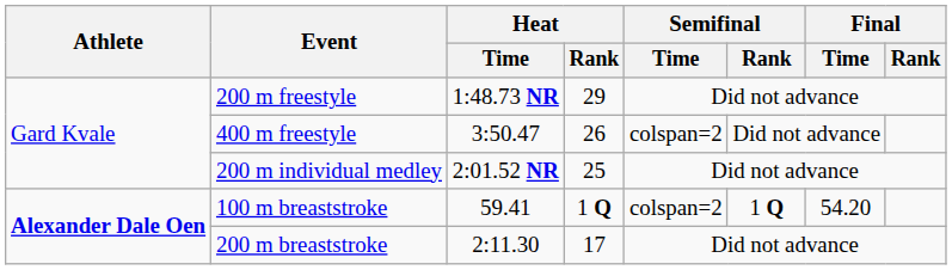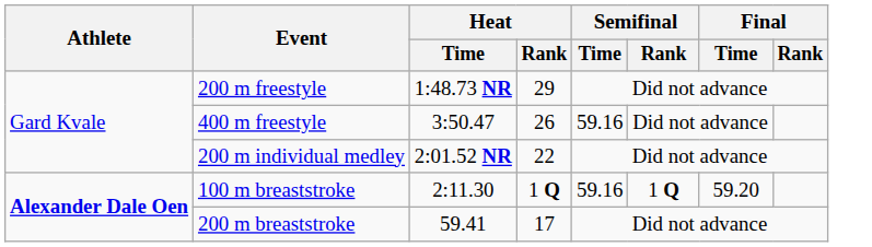400 m freestyle | Semifinal / Time: colspan=2 -> 59.16
200 m individual medley | Heat / Rank: 25 -> 22
100 m breaststroke | Heat / Time: 59.41 -> 2:11.30
100 m breaststroke | Semifinal / Time: colspan=2 -> 59.16
100 m breaststroke | Final / Time: 54.20 -> 59.20
200 m breaststroke | Heat / Time: 2:11.30 -> 59.41
